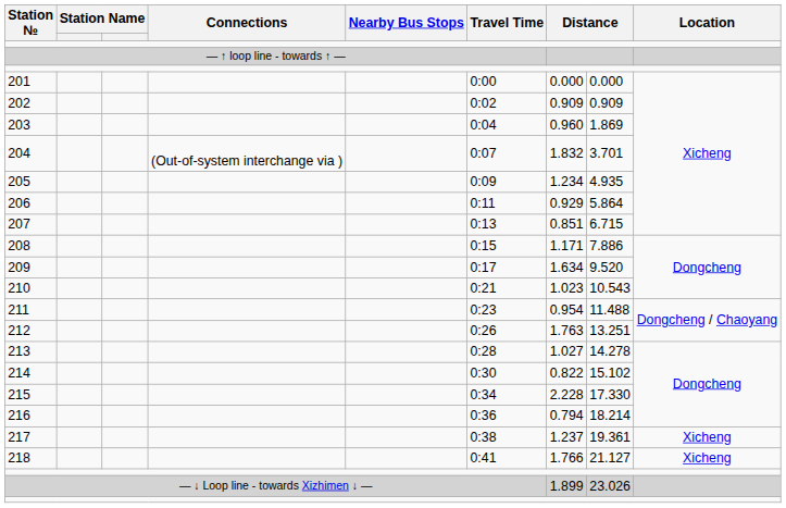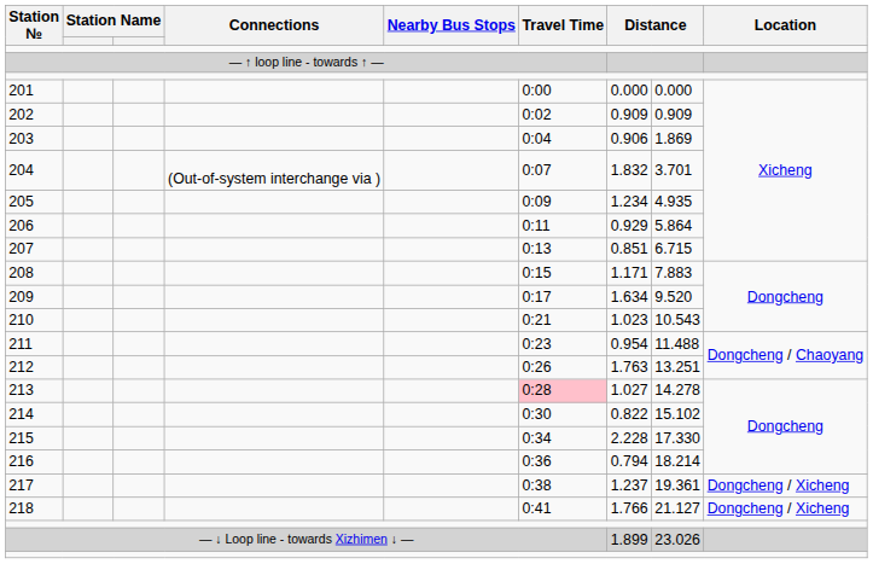203 | column 7: 0.960 -> 0.906
208 | column 8: 7.886 -> 7.883
213 | Travel Time: no background -> pink background
217 | Location: Xicheng -> Dongcheng / Xicheng
218 | Location: Xicheng -> Dongcheng / Xicheng
